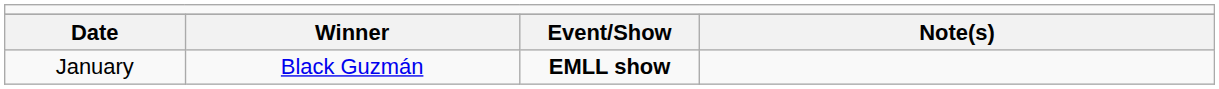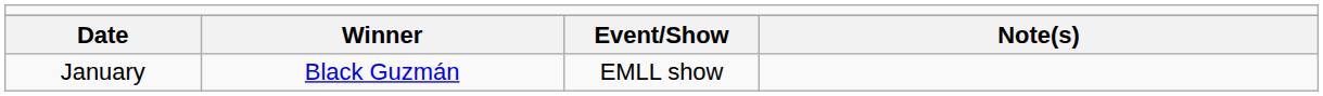January | column 3: bold -> normal
